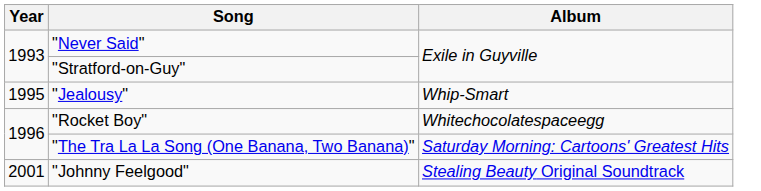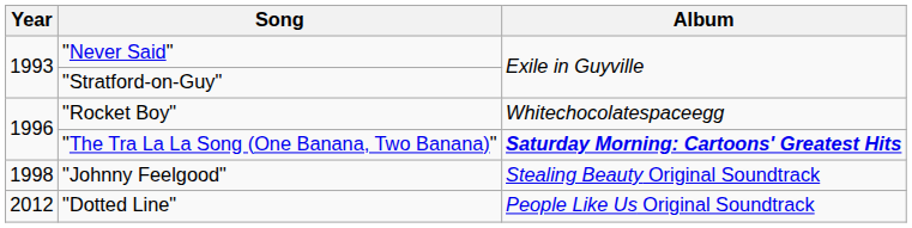- row: 1995 | "Jealousy" | Whip-Smart
"The Tra La La Song (One Banana, Two Banana)" | Album: normal -> bold
"Johnny Feelgood" | Year: 2001 -> 1998
+ row: 2012 | "Dotted Line" | People Like Us Original Soundtrack
